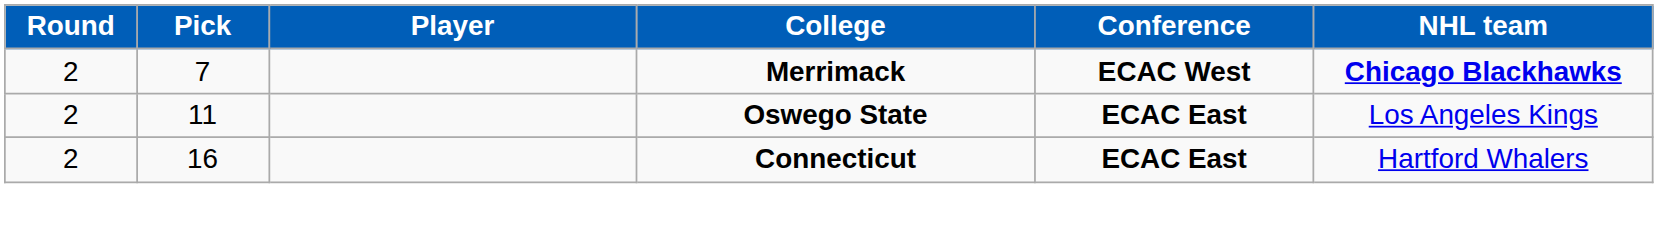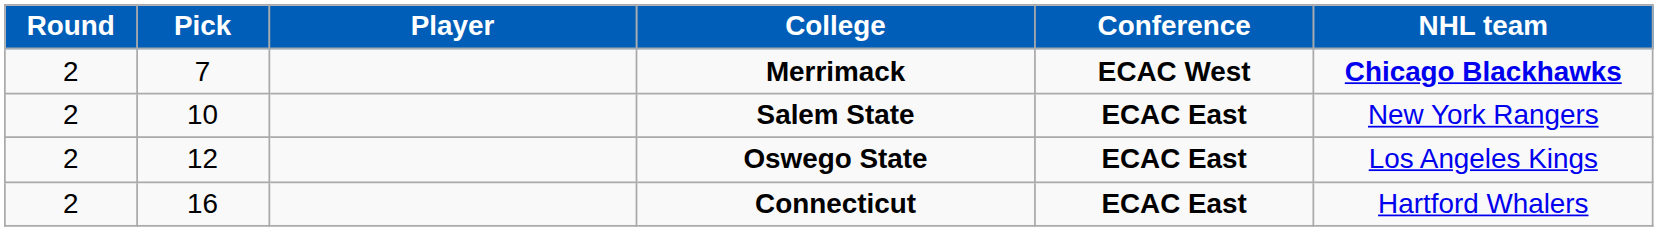+ row: 2 | 10 | Salem State | ECAC East | New York Rangers
Oswego State | Pick: 11 -> 12
